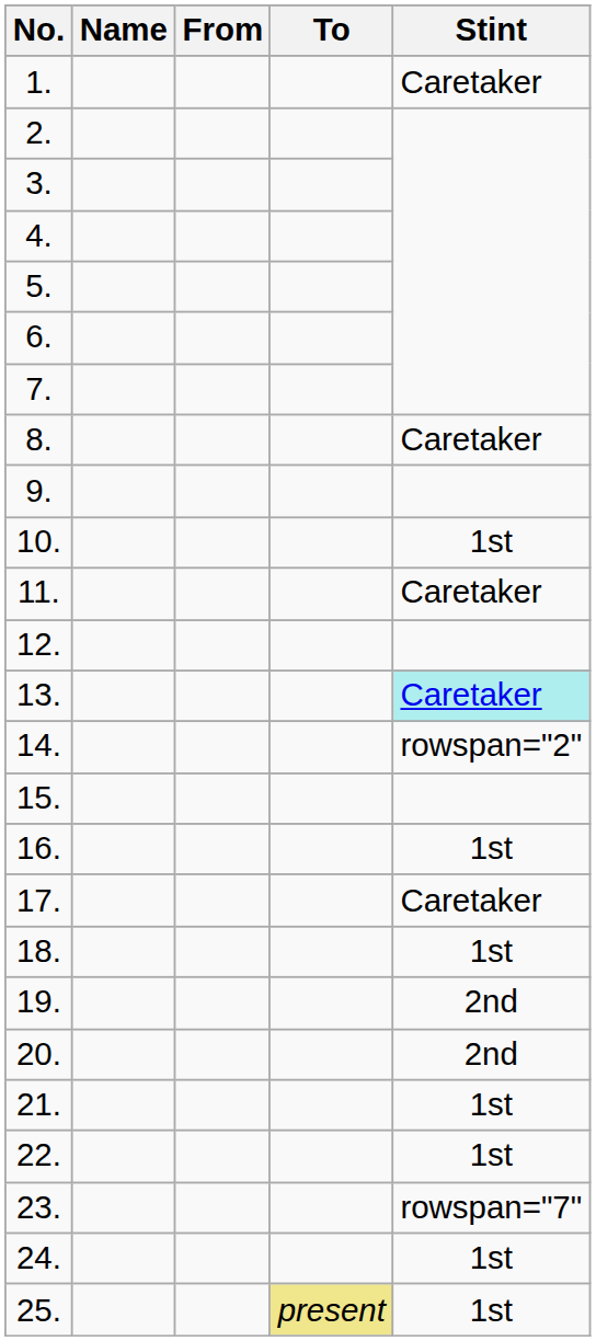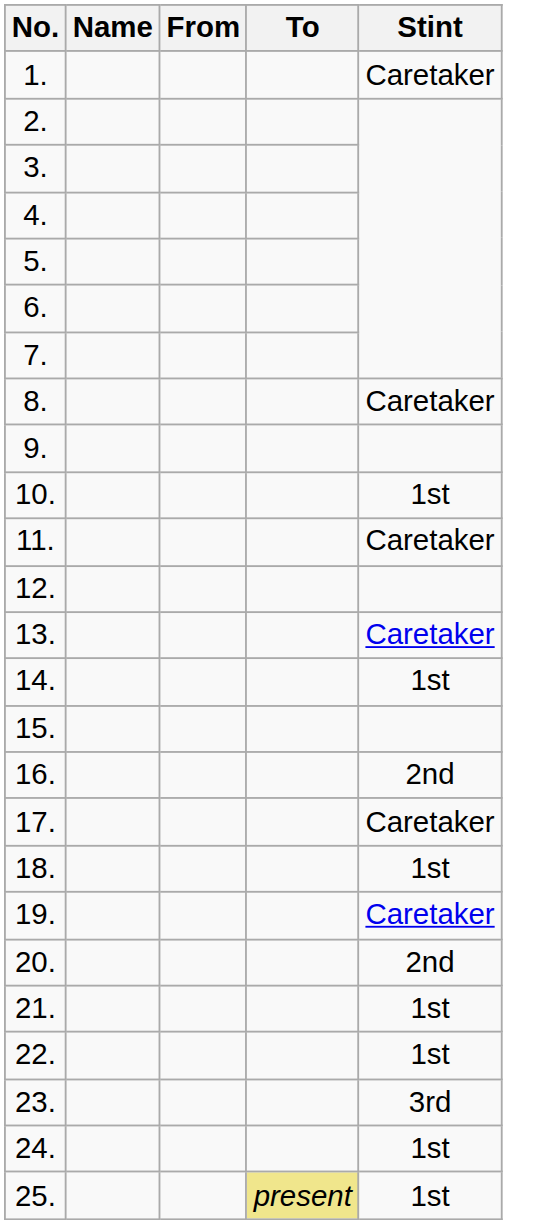13. | Stint: paleturquoise background -> no background
14. | Stint: rowspan="2" -> 1st
16. | Stint: 1st -> 2nd
19. | Stint: 2nd -> Caretaker
23. | Stint: rowspan="7" -> 3rd
